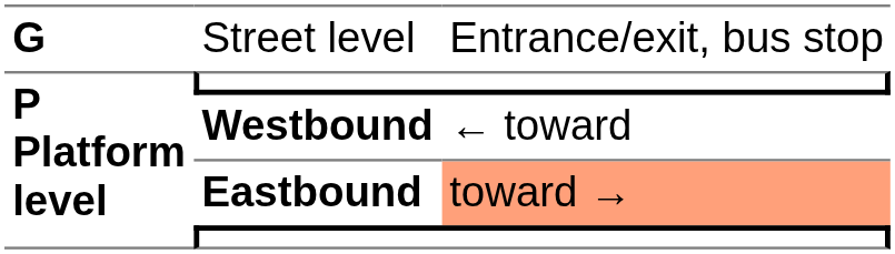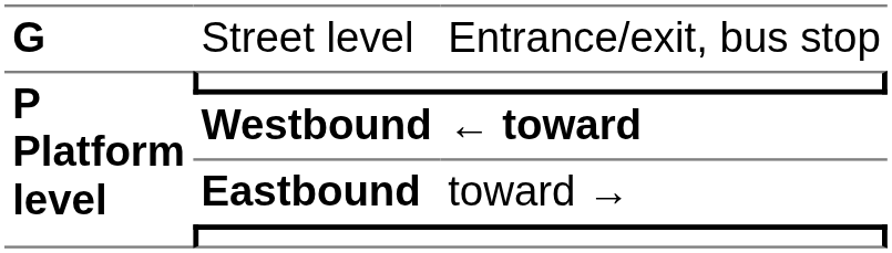Westbound | column 3: normal -> bold
Eastbound | column 3: lightsalmon background -> no background
